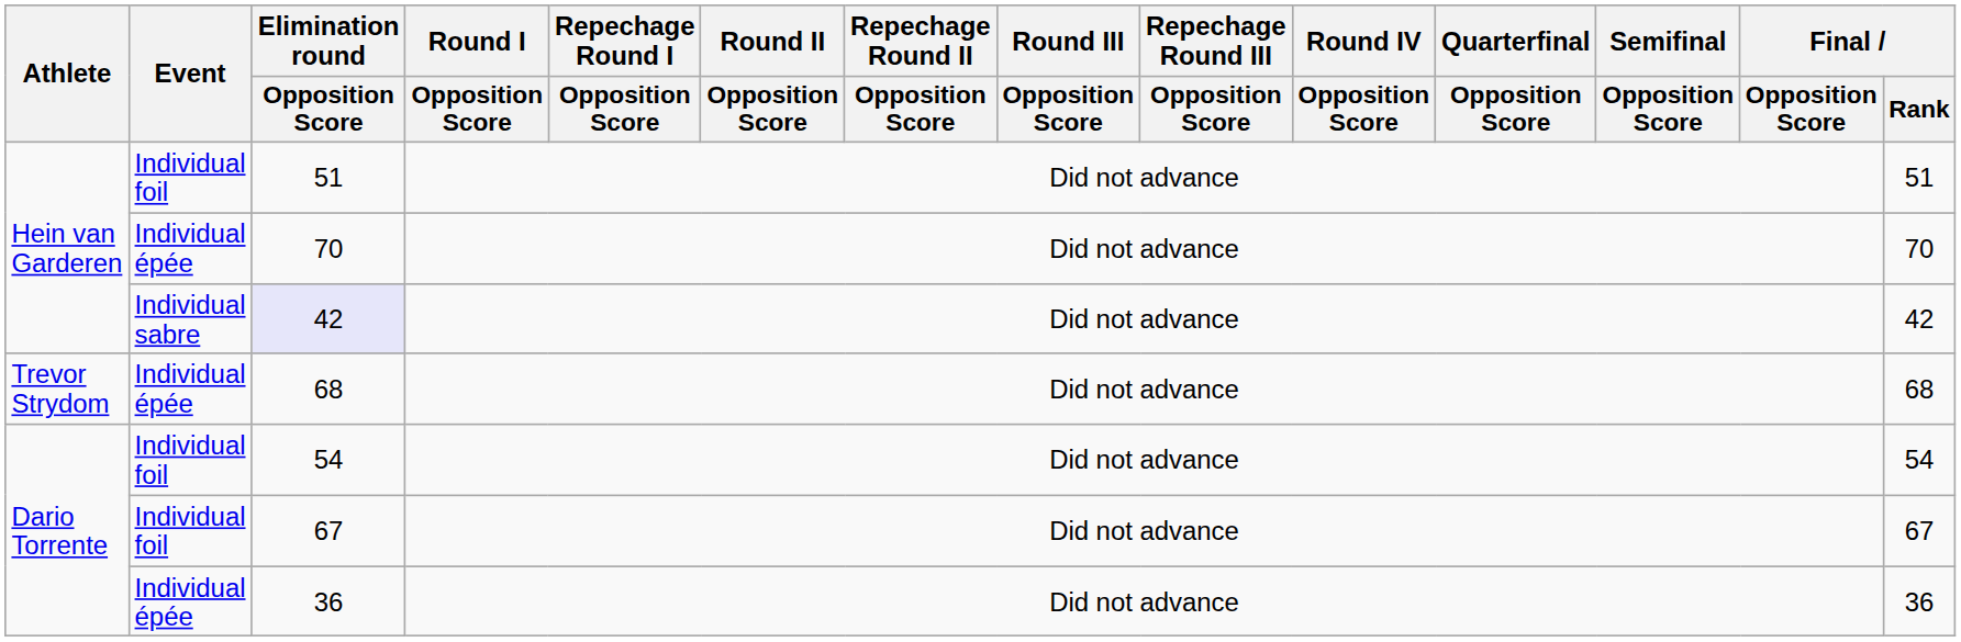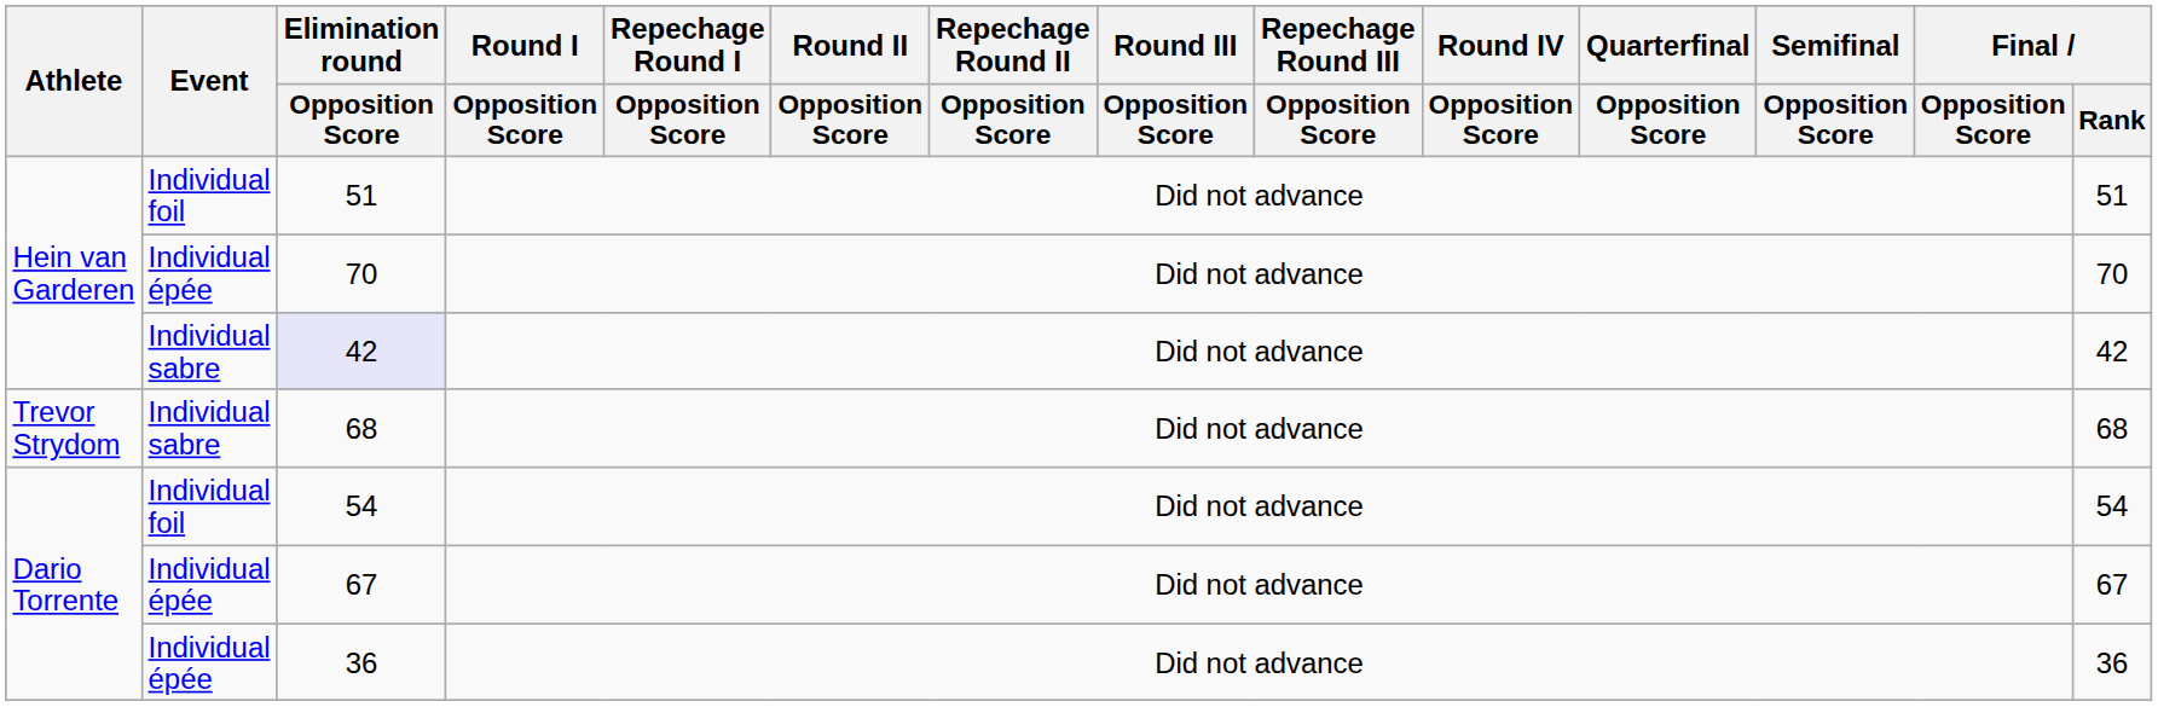row 6 | Event: Individual épée -> Individual sabre
row 8 | Event: Individual foil -> Individual épée
